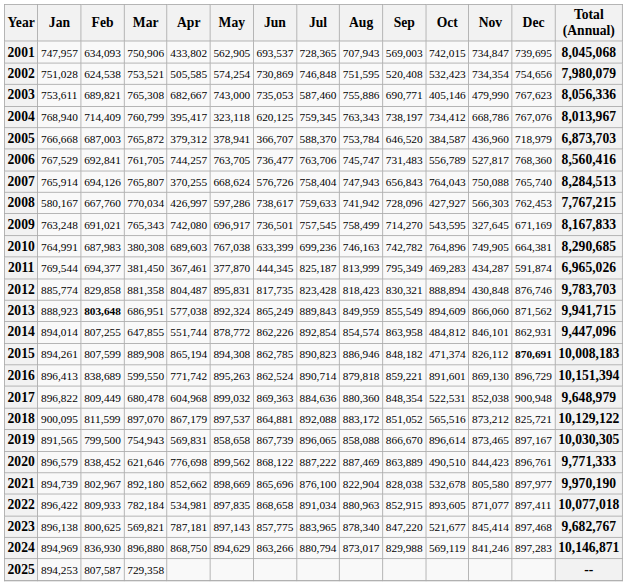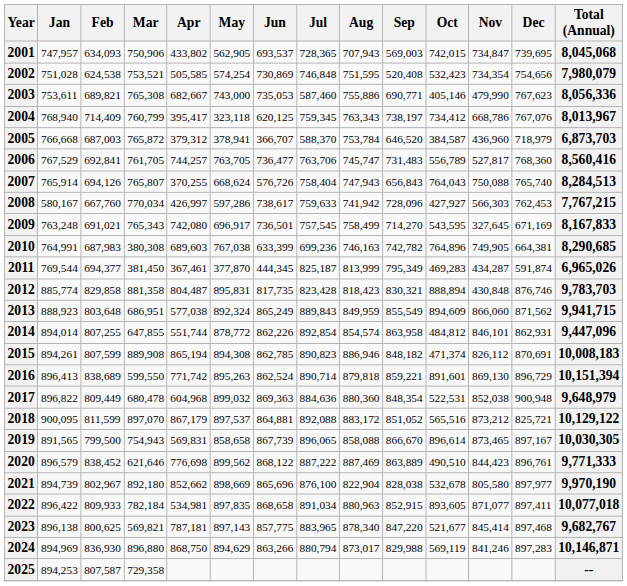2013 | Feb: bold -> normal
2015 | Dec: bold -> normal
